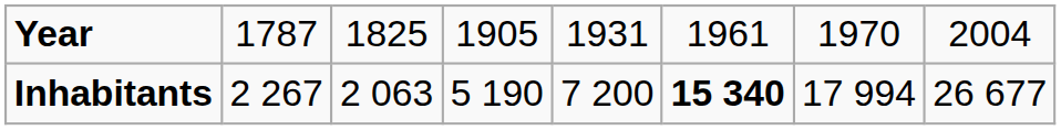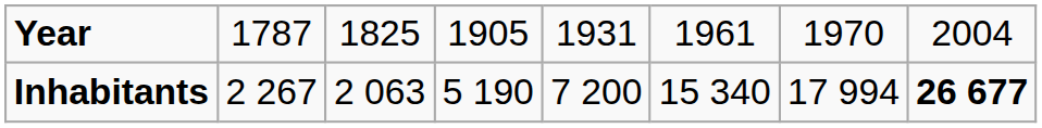Inhabitants | column 6: bold -> normal
Inhabitants | column 8: normal -> bold
